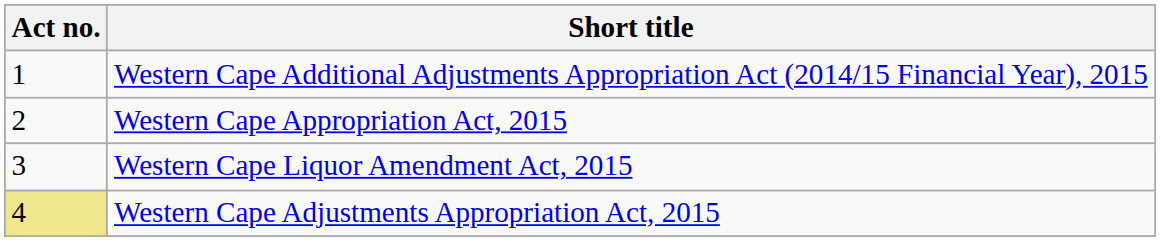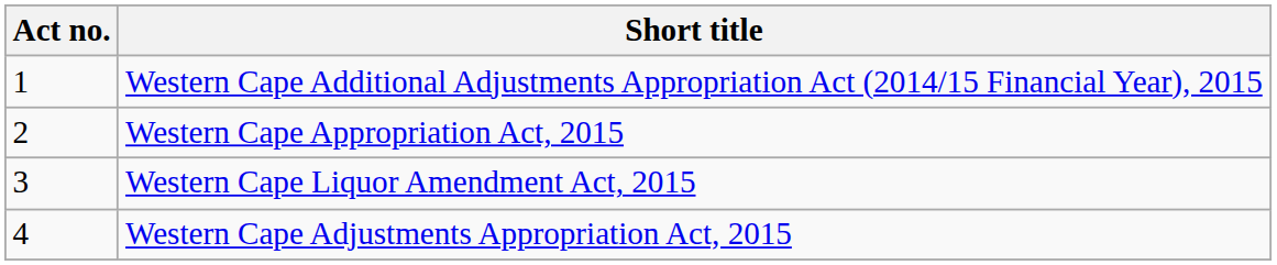Western Cape Adjustments Appropriation Act, 2015 | Act no.: khaki background -> no background
